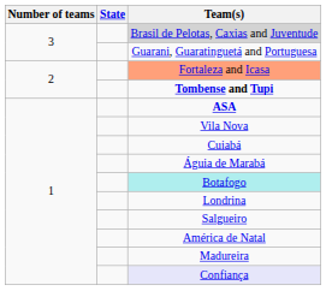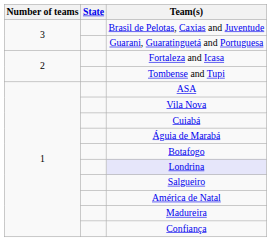Brasil de Pelotas, Caxias and Juventude | Team(s): lightgrey background -> no background
Fortaleza and Icasa | Team(s): lightsalmon background -> no background
Tombense and Tupi | Team(s): bold -> normal
ASA | Team(s): bold -> normal
Botafogo | Team(s): paleturquoise background -> no background
Londrina | Team(s): no background -> lavender background
Confiança | Team(s): lavender background -> no background
